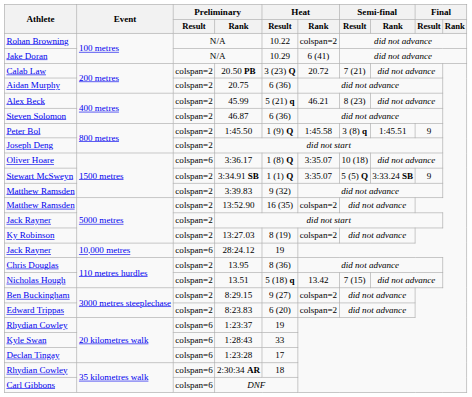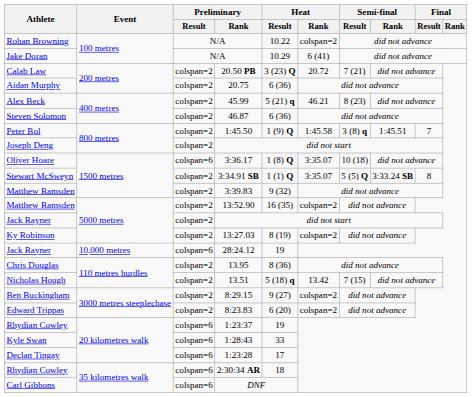1:45.50 | Final / Result: 9 -> 7
3:34.91 SB | Final / Result: 9 -> 8
